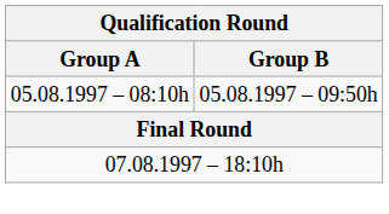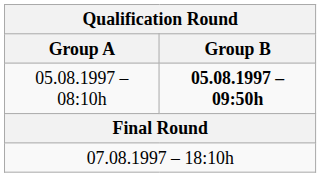05.08.1997 – 08:10h | Group B: normal -> bold
